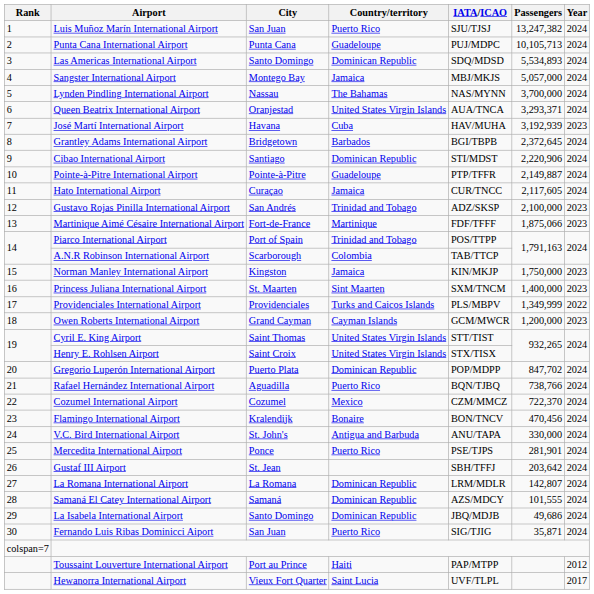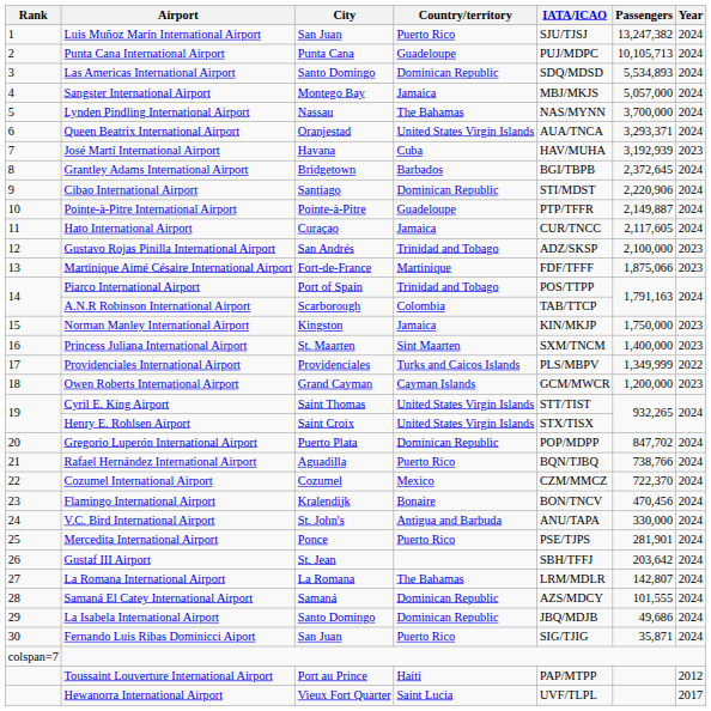La Romana International Airport | Country/territory: Dominican Republic -> The Bahamas
